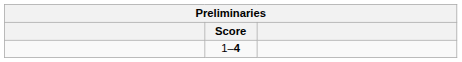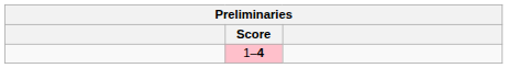row 3 | Score: no background -> pink background
